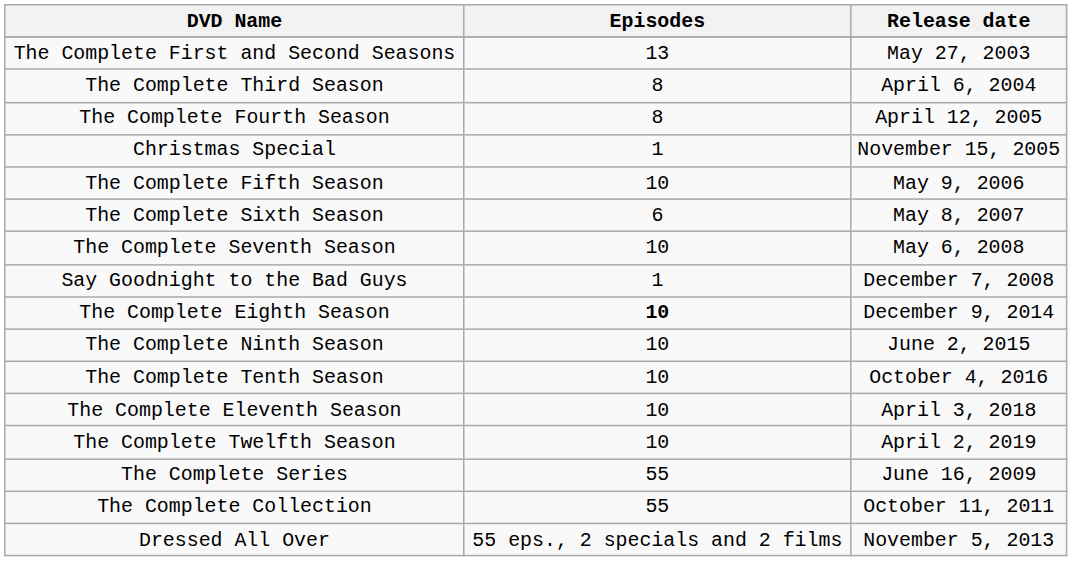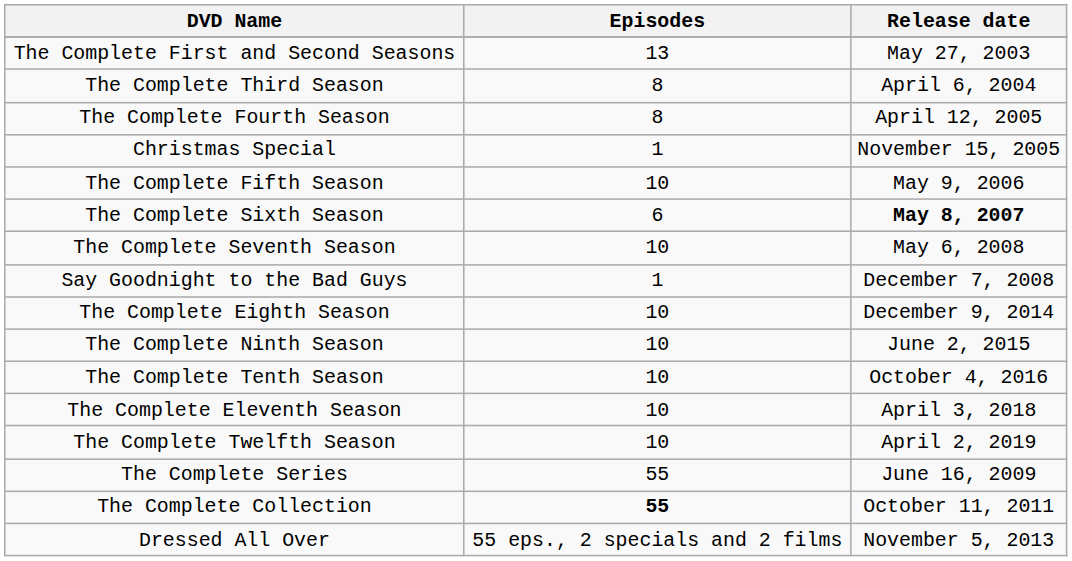The Complete Sixth Season | Release date: normal -> bold
The Complete Eighth Season | Episodes: bold -> normal
The Complete Collection | Episodes: normal -> bold
